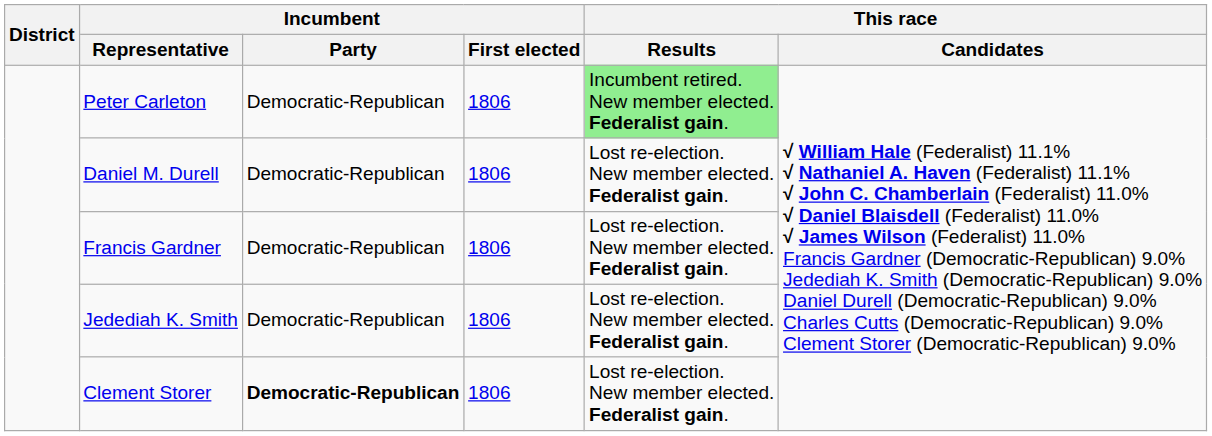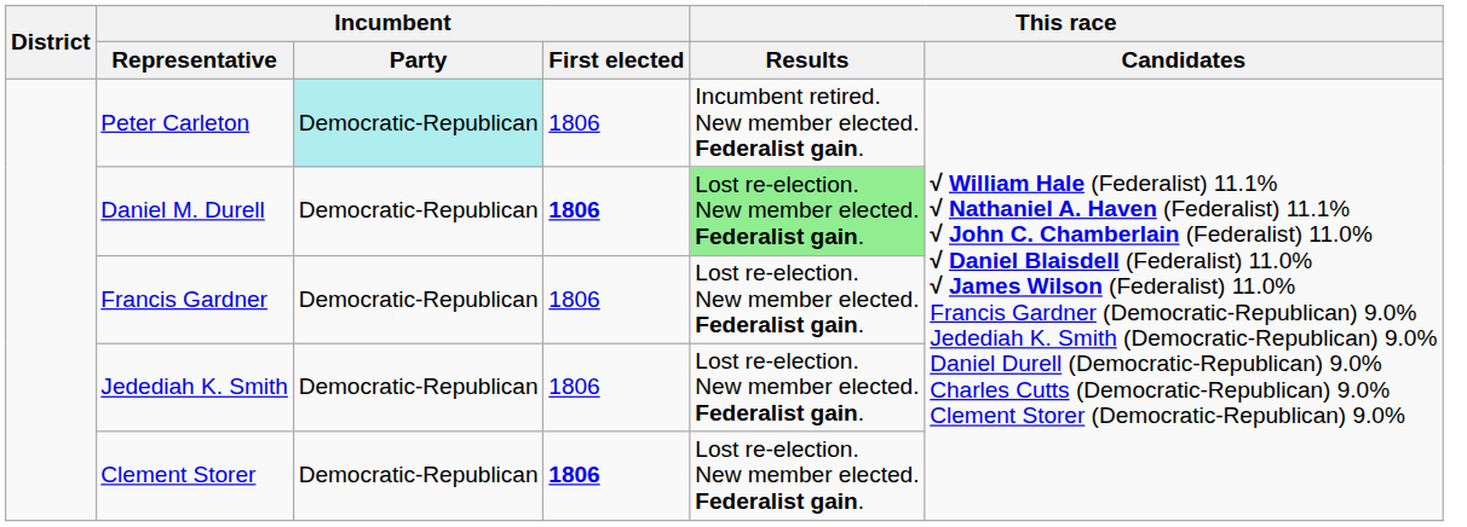Peter Carleton | Incumbent / Party: no background -> paleturquoise background
Peter Carleton | This race / Results: lightgreen background -> no background
Daniel M. Durell | Incumbent / First elected: normal -> bold
Daniel M. Durell | This race / Results: no background -> lightgreen background
Clement Storer | Incumbent / Party: bold -> normal
Clement Storer | Incumbent / First elected: normal -> bold
